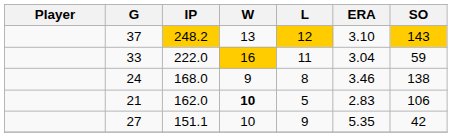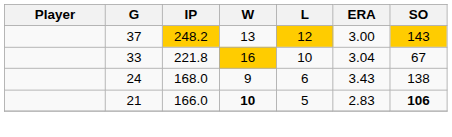37 | ERA: 3.10 -> 3.00
33 | IP: 222.0 -> 221.8
33 | L: 11 -> 10
33 | SO: 59 -> 67
24 | L: 8 -> 6
24 | ERA: 3.46 -> 3.43
21 | IP: 162.0 -> 166.0
21 | SO: normal -> bold
- row: 27 | 151.1 | 10 | 9 | 5.35 | 42
